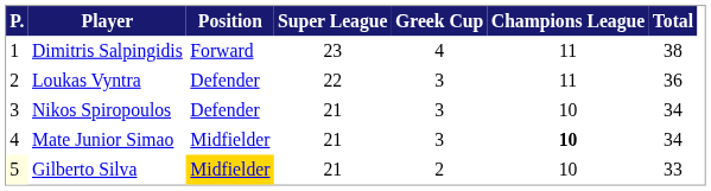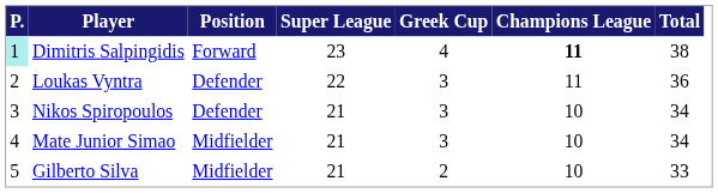Dimitris Salpingidis | P.: no background -> paleturquoise background
Dimitris Salpingidis | Champions League: normal -> bold
Mate Junior Simao | Champions League: bold -> normal
Gilberto Silva | P.: lightyellow background -> no background
Gilberto Silva | Position: gold background -> no background
